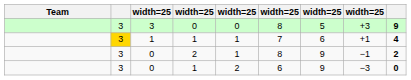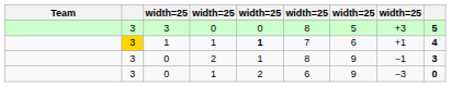row 2 | column 9: 9 -> 5
row 3 | column 5: normal -> bold
row 4 | column 9: 2 -> 3
